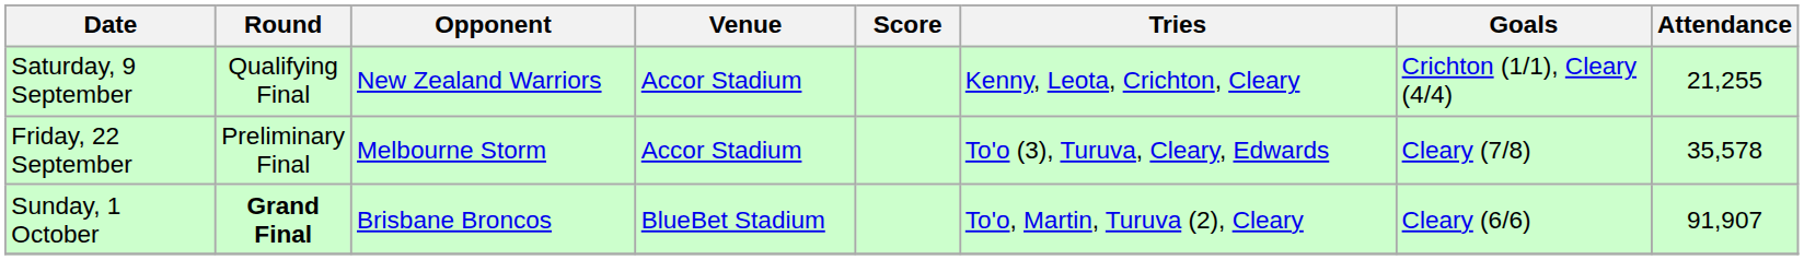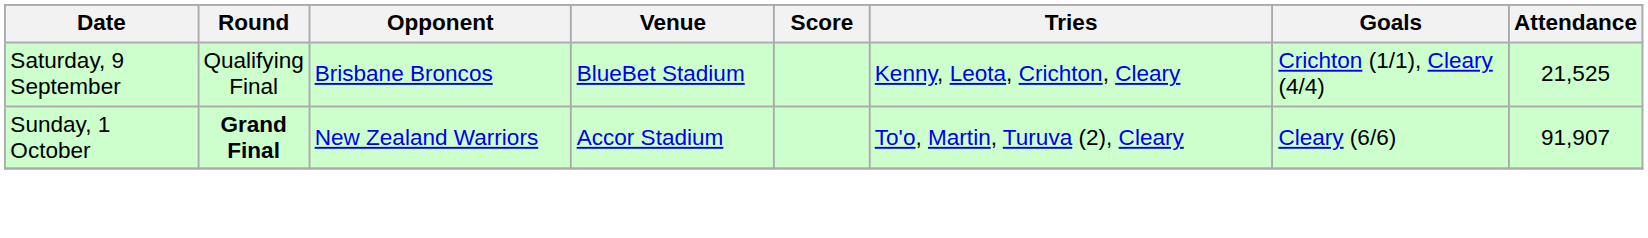Saturday, 9 September | Opponent: New Zealand Warriors -> Brisbane Broncos
Saturday, 9 September | Venue: Accor Stadium -> BlueBet Stadium
Saturday, 9 September | Attendance: 21,255 -> 21,525
- row: Friday, 22 September | Preliminary Final | Melbourne Storm | Accor Stadium | To'o (3), Turuva, Cleary, Edwards | Cleary (7/8) | 35,578
Sunday, 1 October | Opponent: Brisbane Broncos -> New Zealand Warriors
Sunday, 1 October | Venue: BlueBet Stadium -> Accor Stadium
